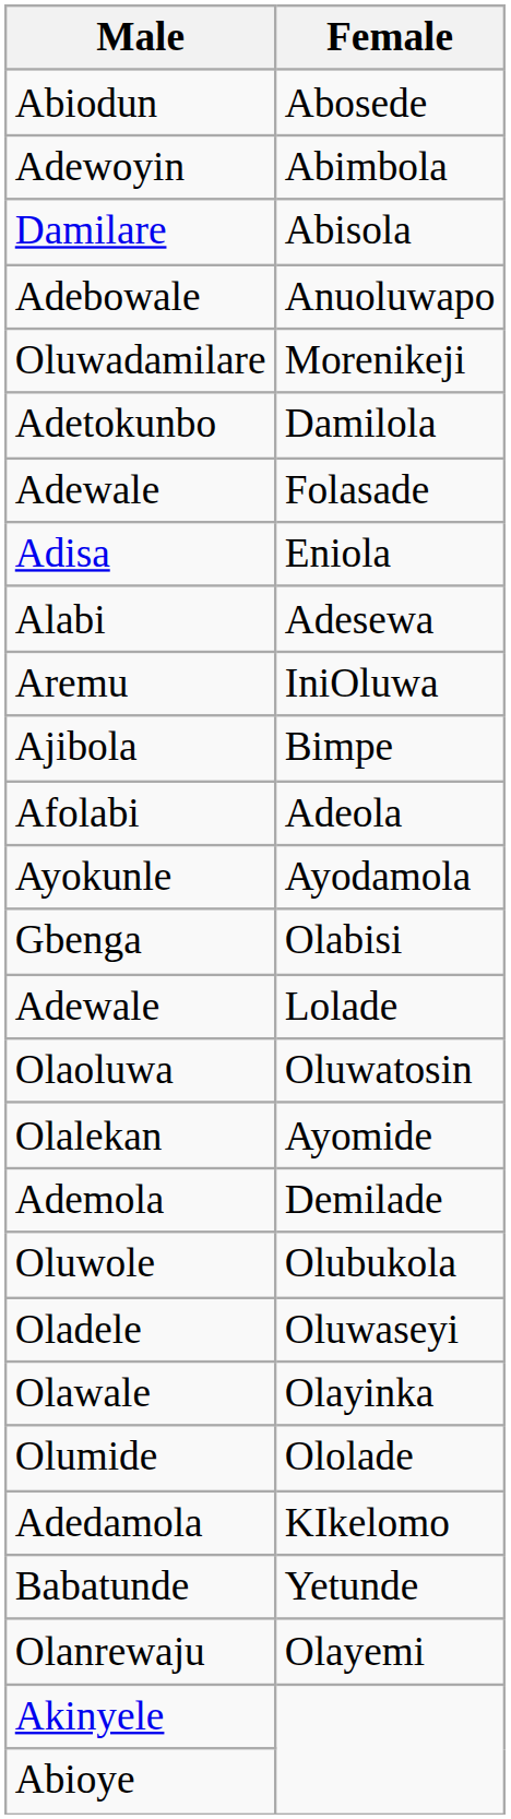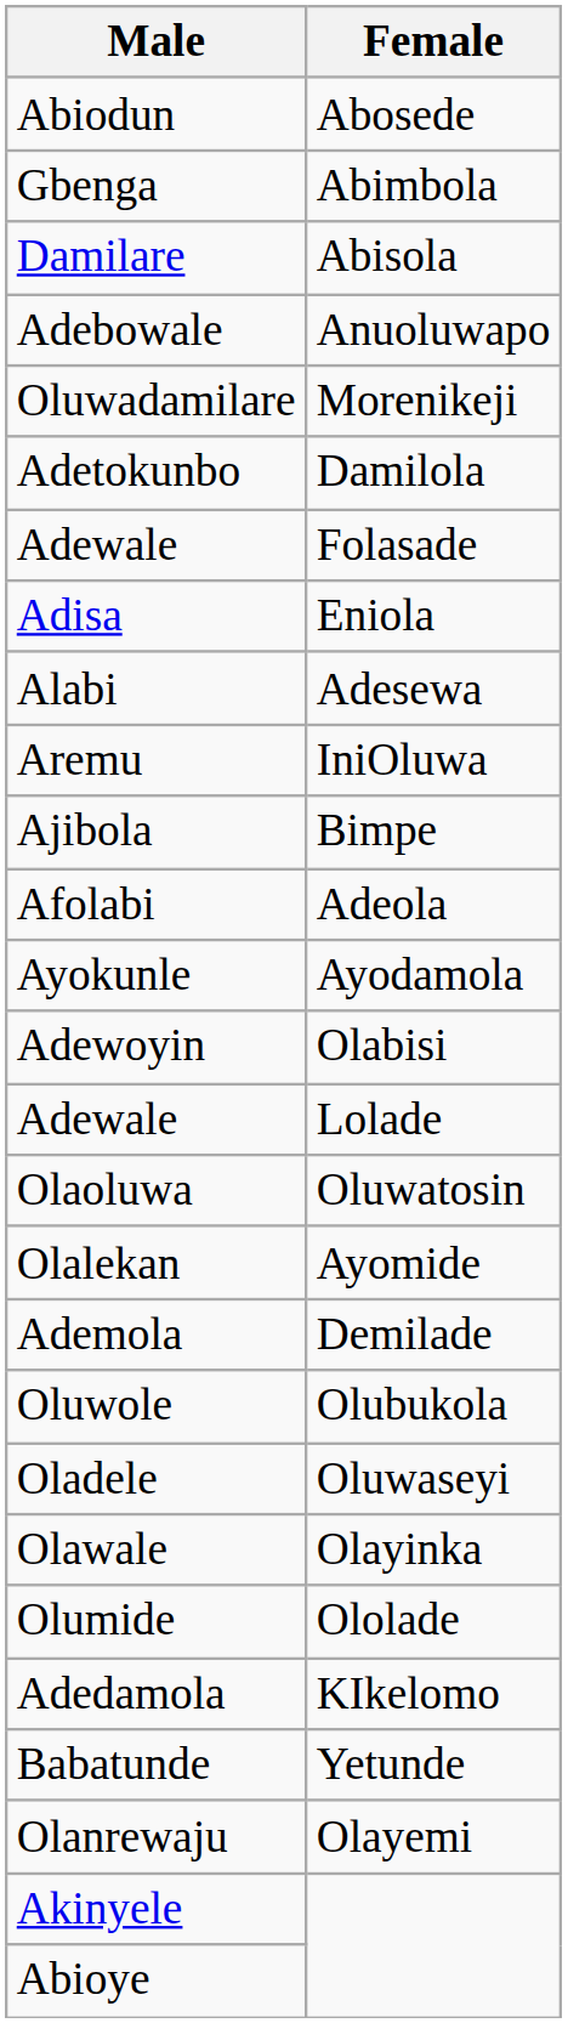row 3 | Male: Adewoyin -> Gbenga
row 15 | Male: Gbenga -> Adewoyin
